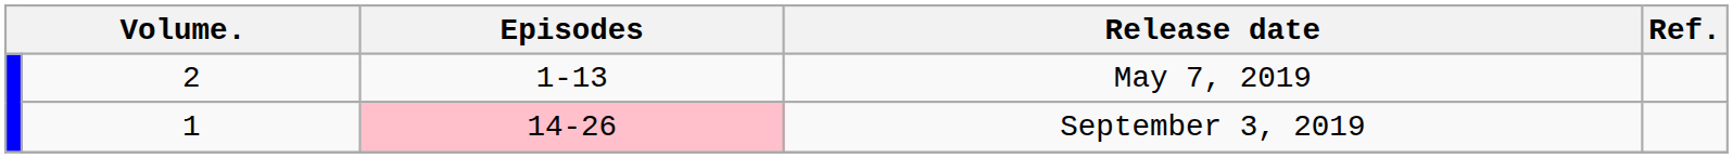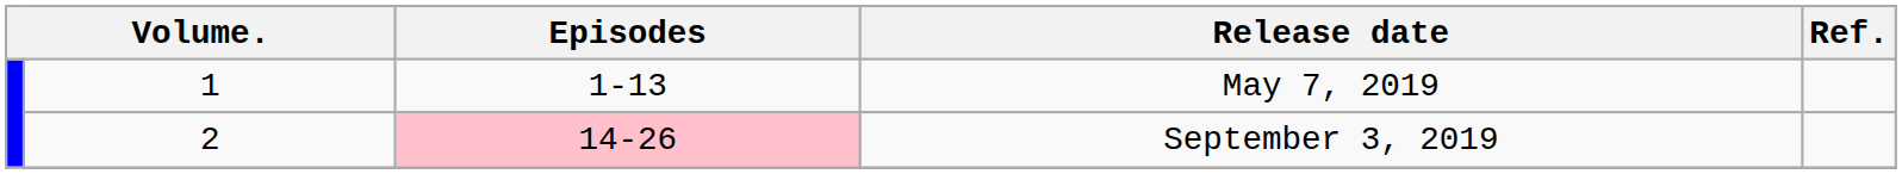May 7, 2019 | column 2: 2 -> 1
September 3, 2019 | column 2: 1 -> 2
